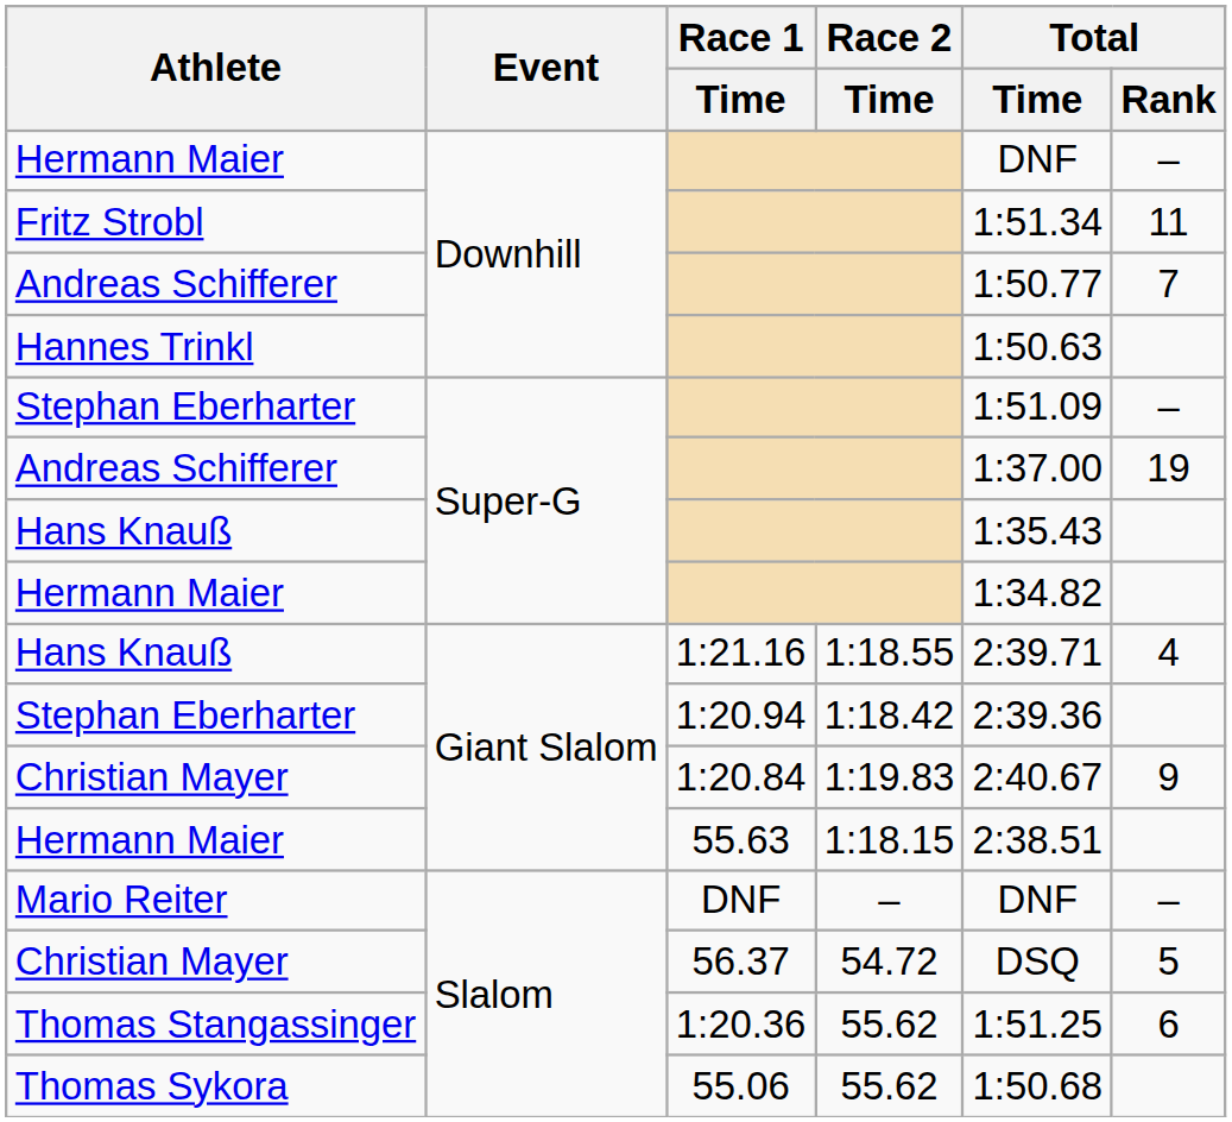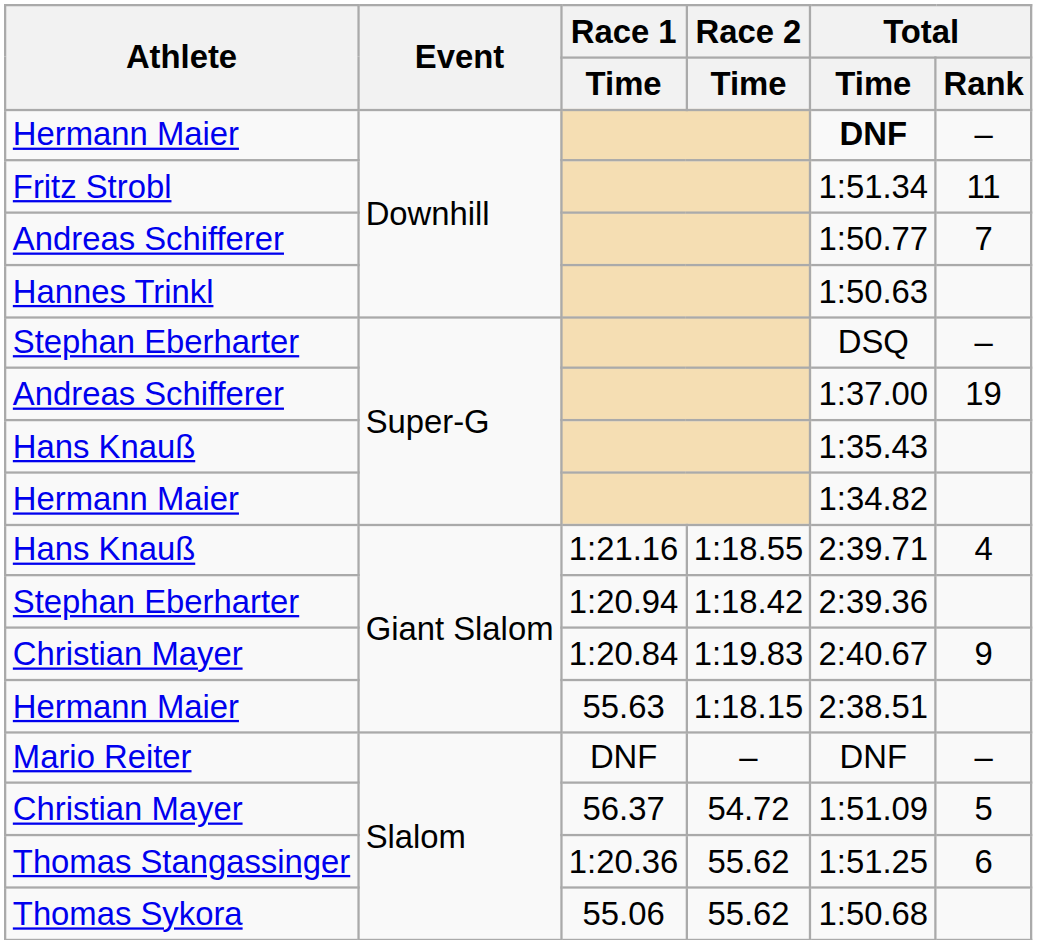Hermann Maier / Downhill | Total / Time: normal -> bold
Stephan Eberharter / Super-G | Total / Time: 1:51.09 -> DSQ
Christian Mayer / Slalom | Total / Time: DSQ -> 1:51.09
